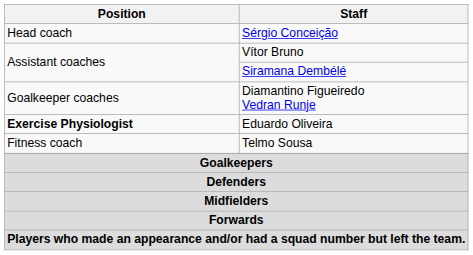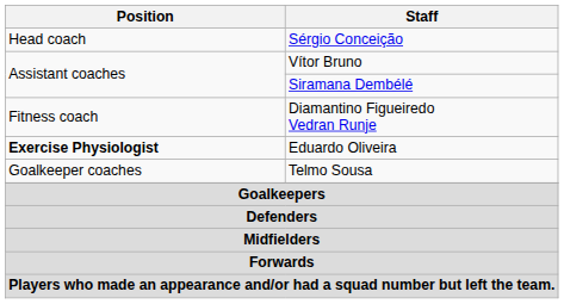Diamantino Figueiredo Vedran Runje | Position: Goalkeeper coaches -> Fitness coach
Telmo Sousa | Position: Fitness coach -> Goalkeeper coaches
